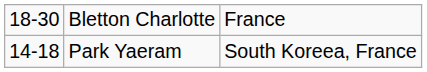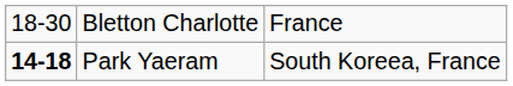Park Yaeram | column 1: normal -> bold
